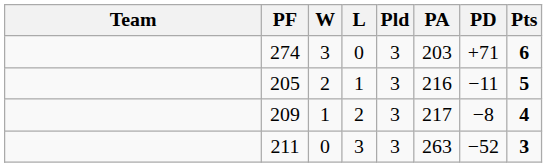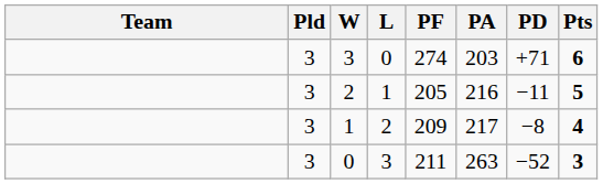columns swapped: Pld <-> PF
